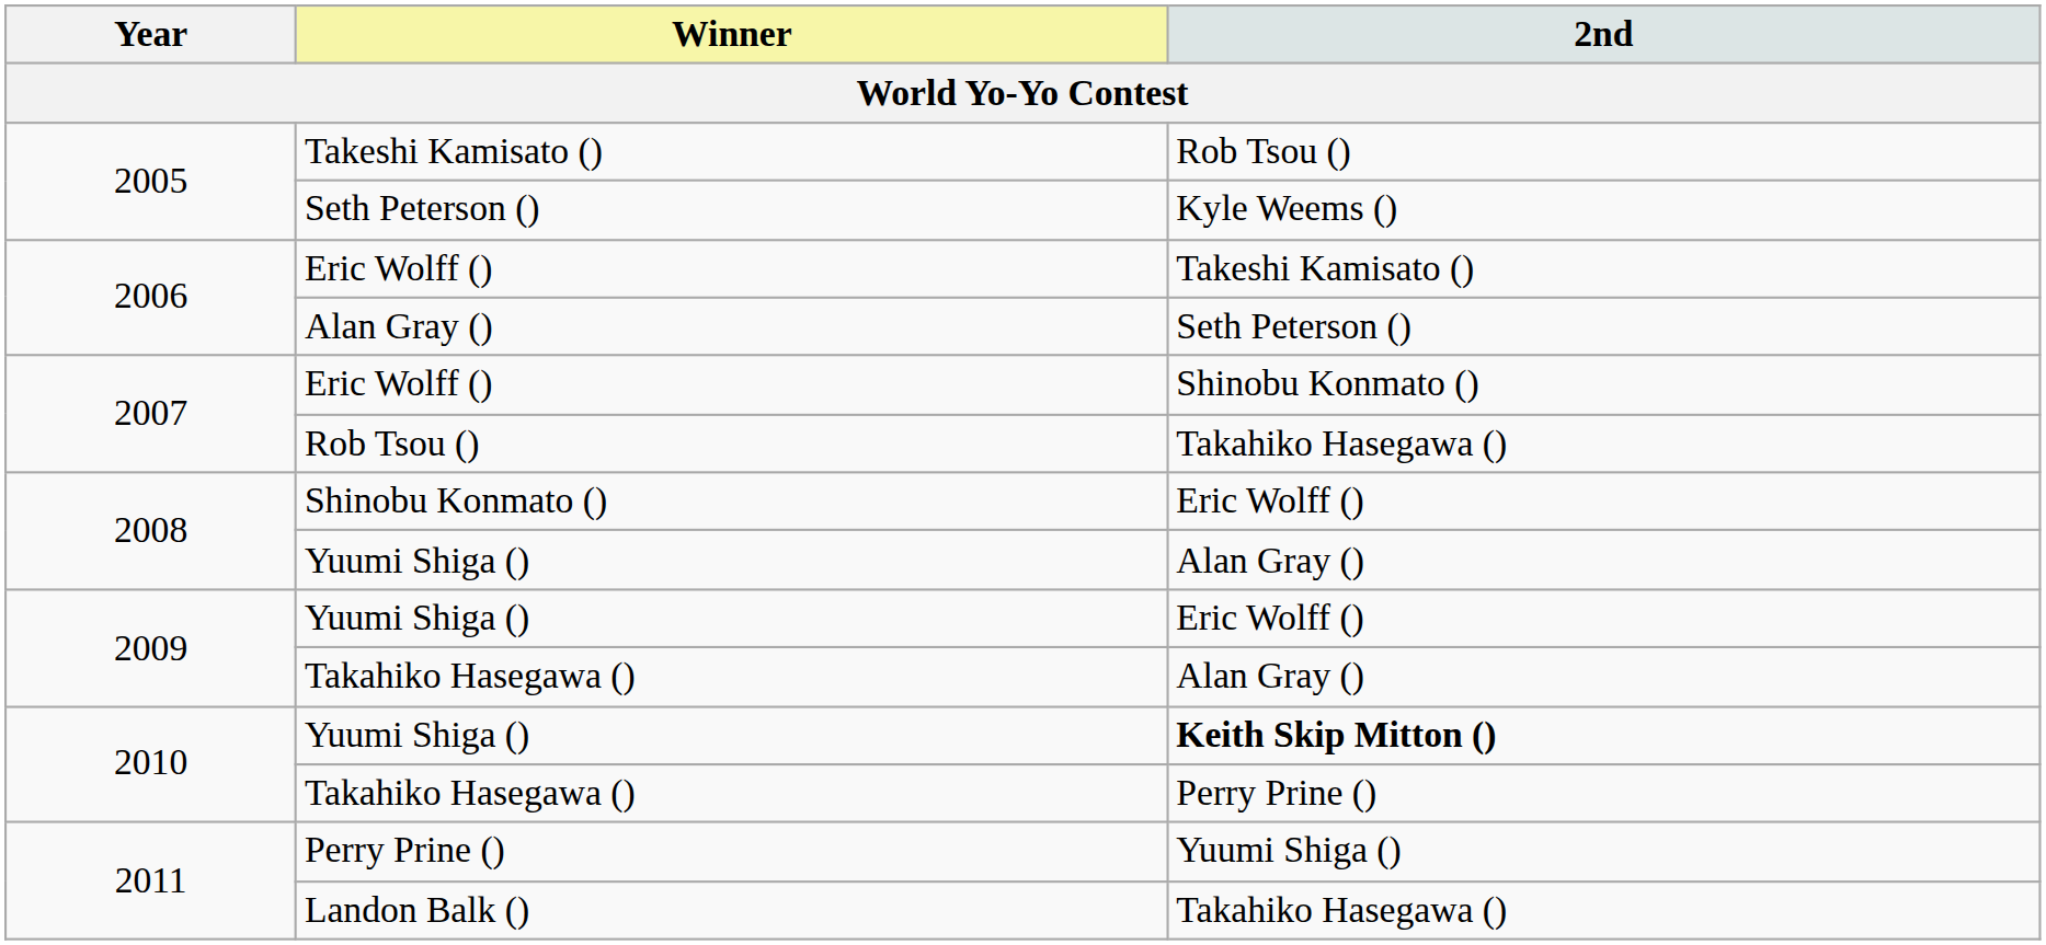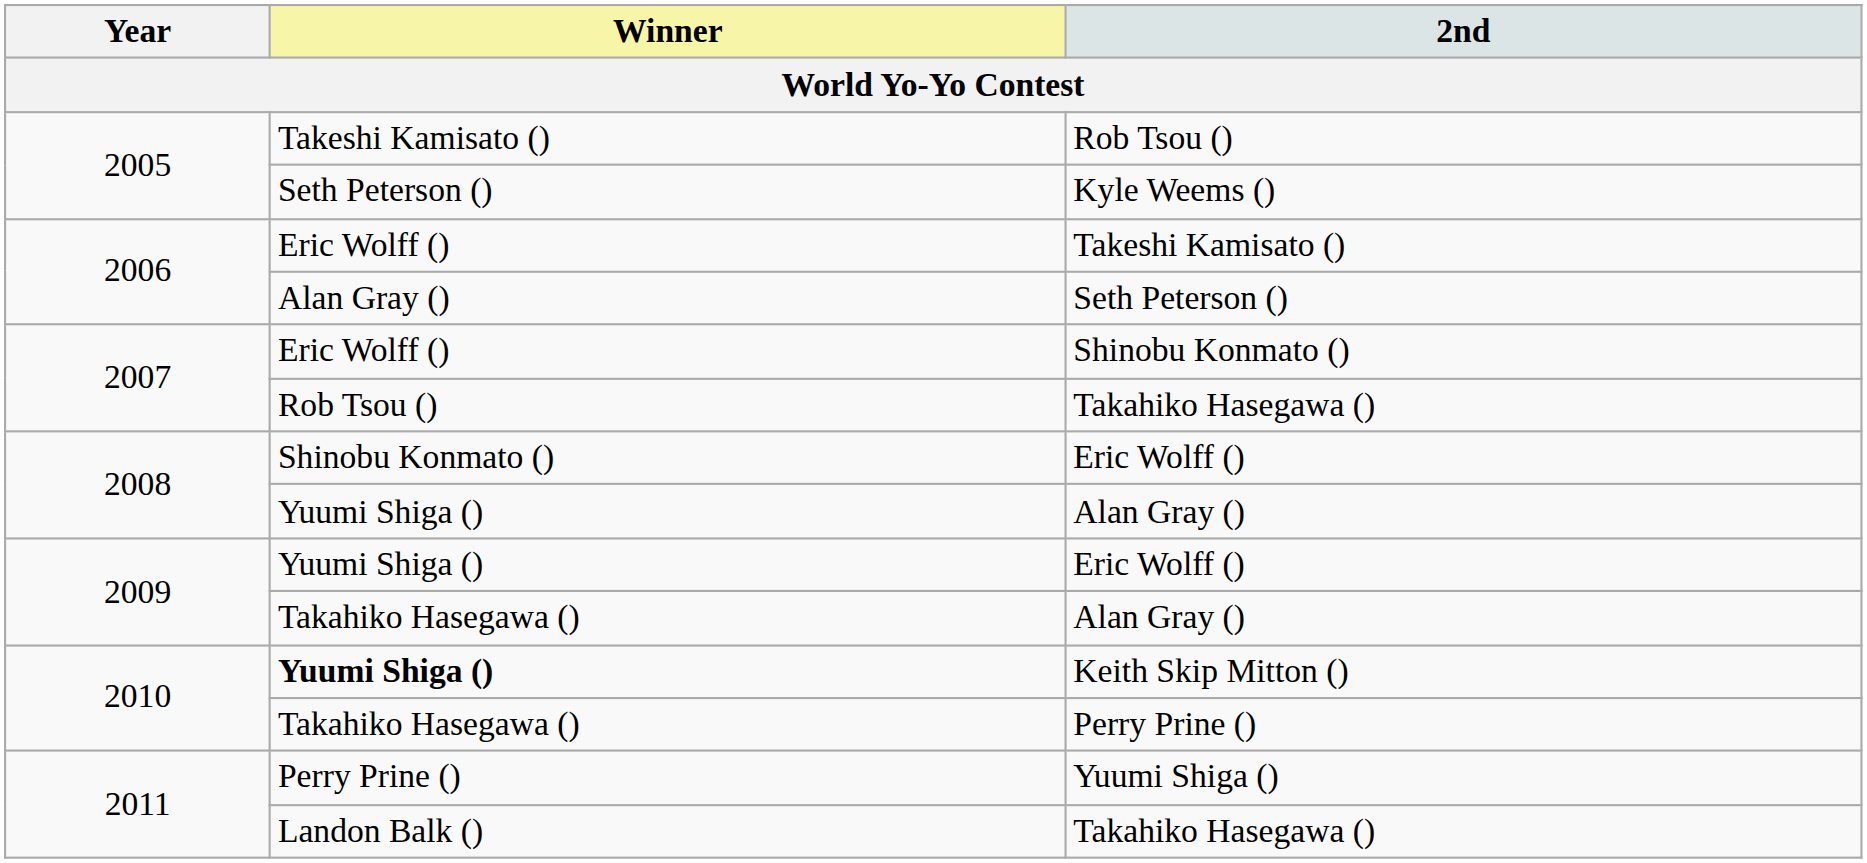Keith Skip Mitton () | Winner: normal -> bold
Keith Skip Mitton () | 2nd: bold -> normal
